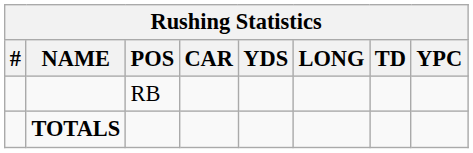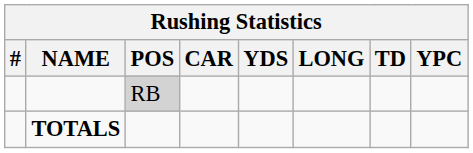row 3 | POS: no background -> lightgrey background
